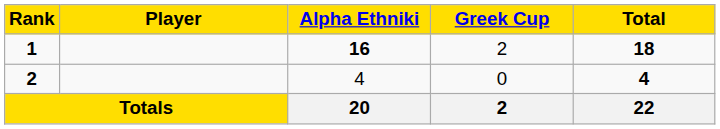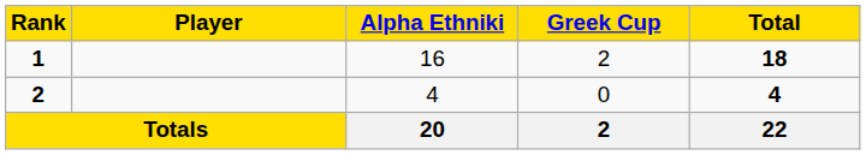1 | Alpha Ethniki: bold -> normal
